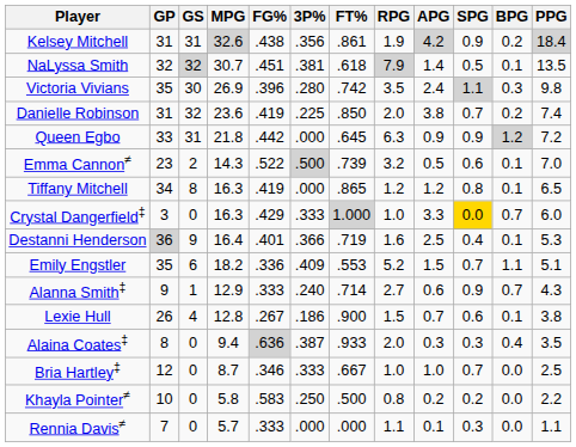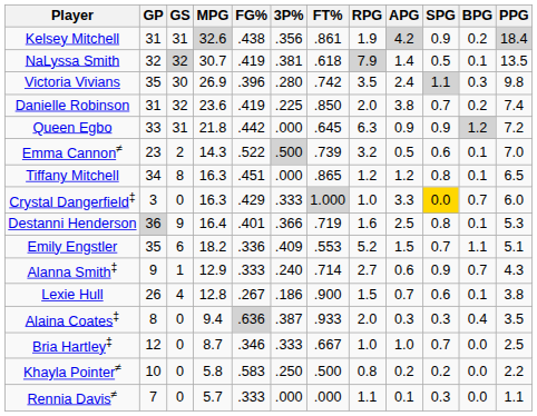NaLyssa Smith | FG%: .451 -> .419
Tiffany Mitchell | FG%: .419 -> .451
Destanni Henderson | SPG: 0.4 -> 0.8
